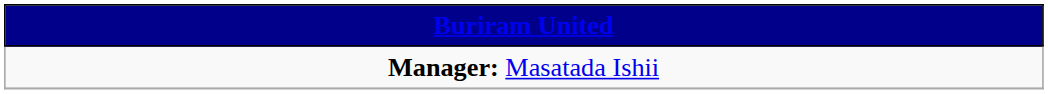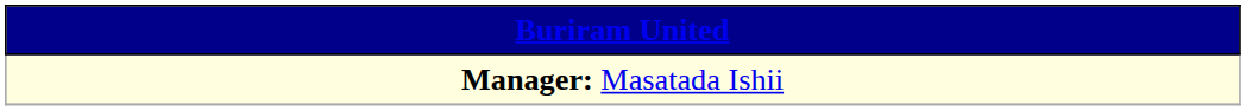Manager: Masatada Ishii | column 1: no background -> lightyellow background
